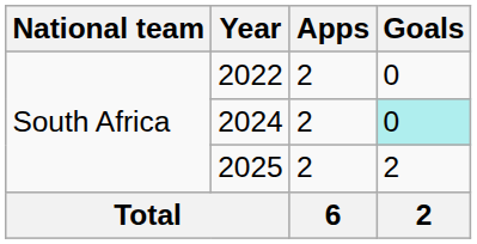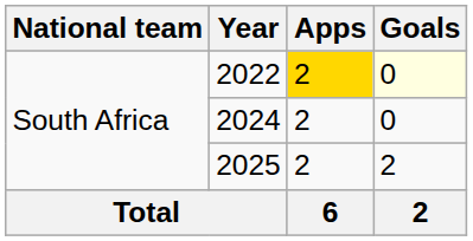2022 | Apps: no background -> gold background
2022 | Goals: no background -> lightyellow background
2024 | Goals: paleturquoise background -> no background
